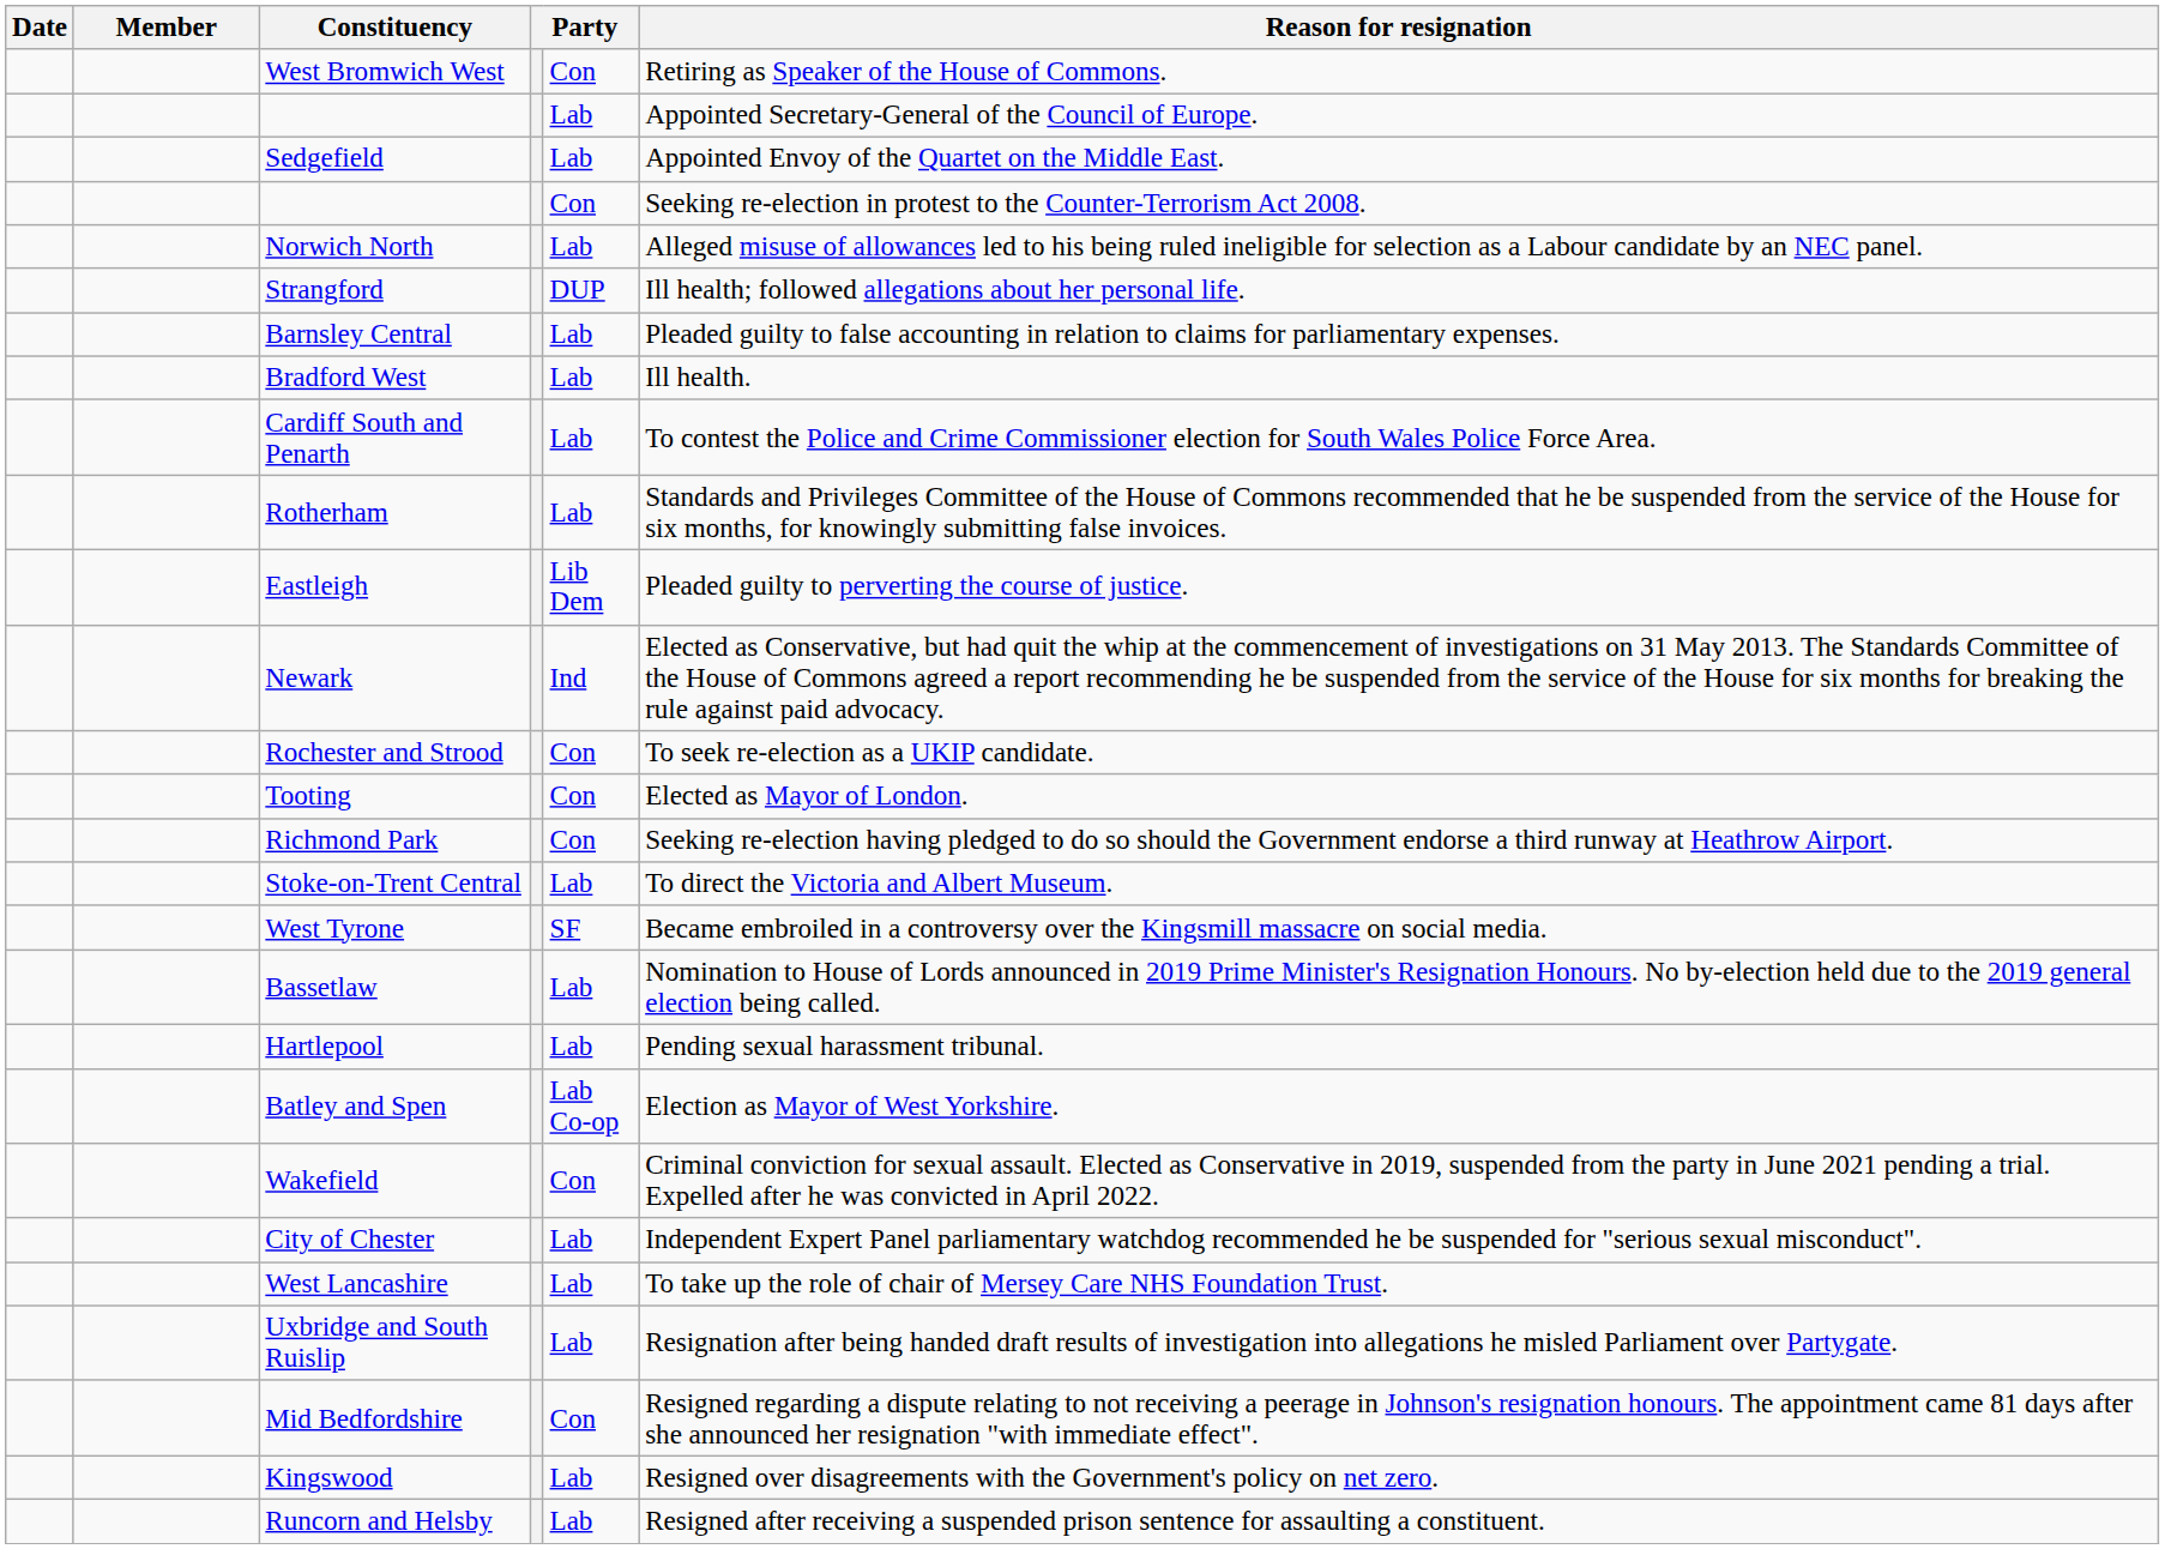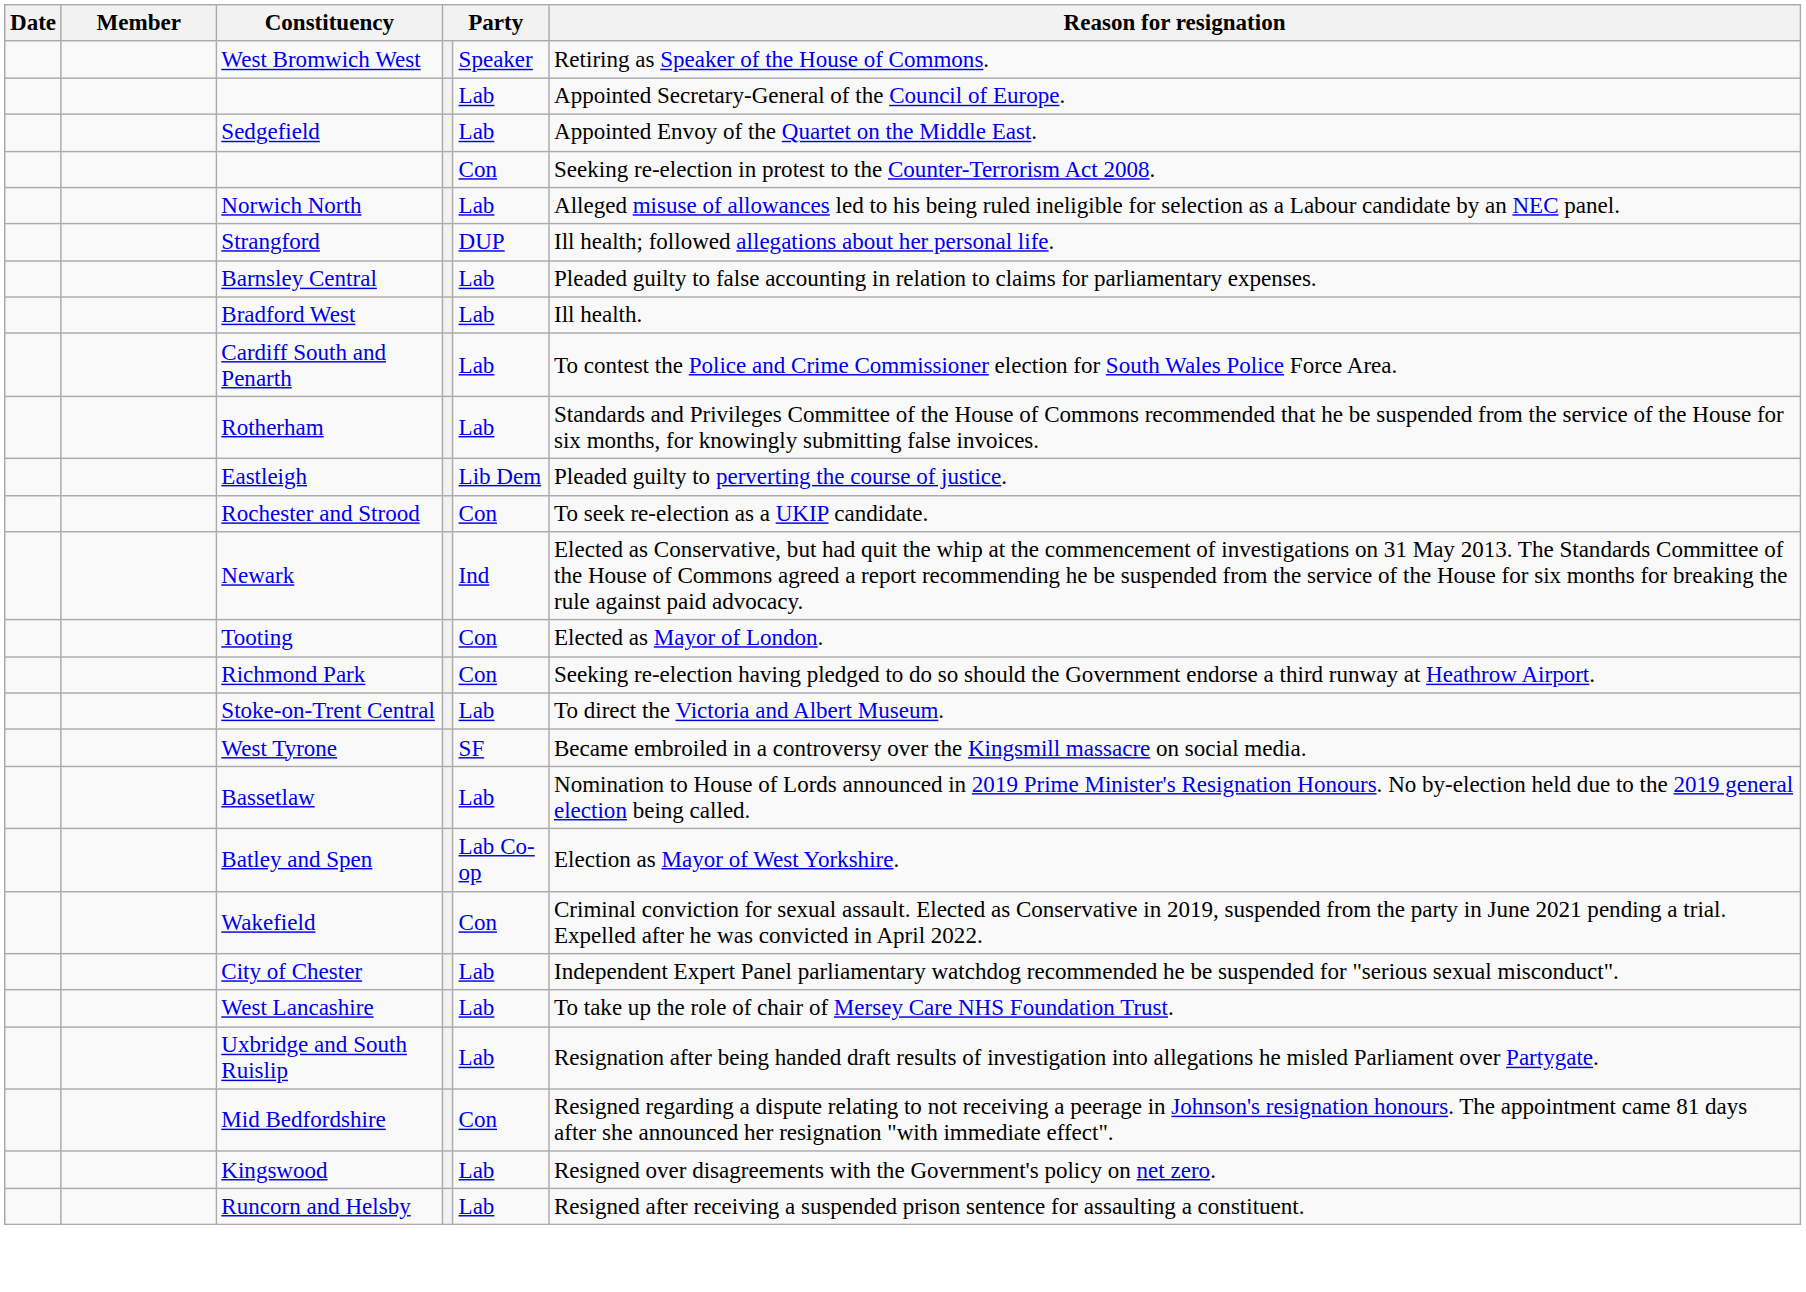West Bromwich West | column 5: Con -> Speaker
rows swapped: Newark <-> Rochester and Strood
- row: Hartlepool | Lab | Pending sexual harassment tribunal.
